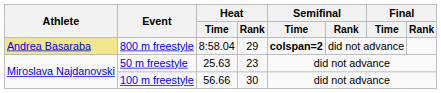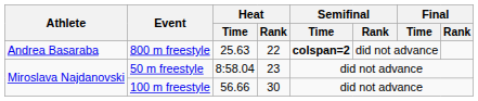800 m freestyle | Athlete: khaki background -> no background
800 m freestyle | Heat / Time: 8:58.04 -> 25.63
800 m freestyle | Heat / Rank: 29 -> 22
50 m freestyle | Heat / Time: 25.63 -> 8:58.04
